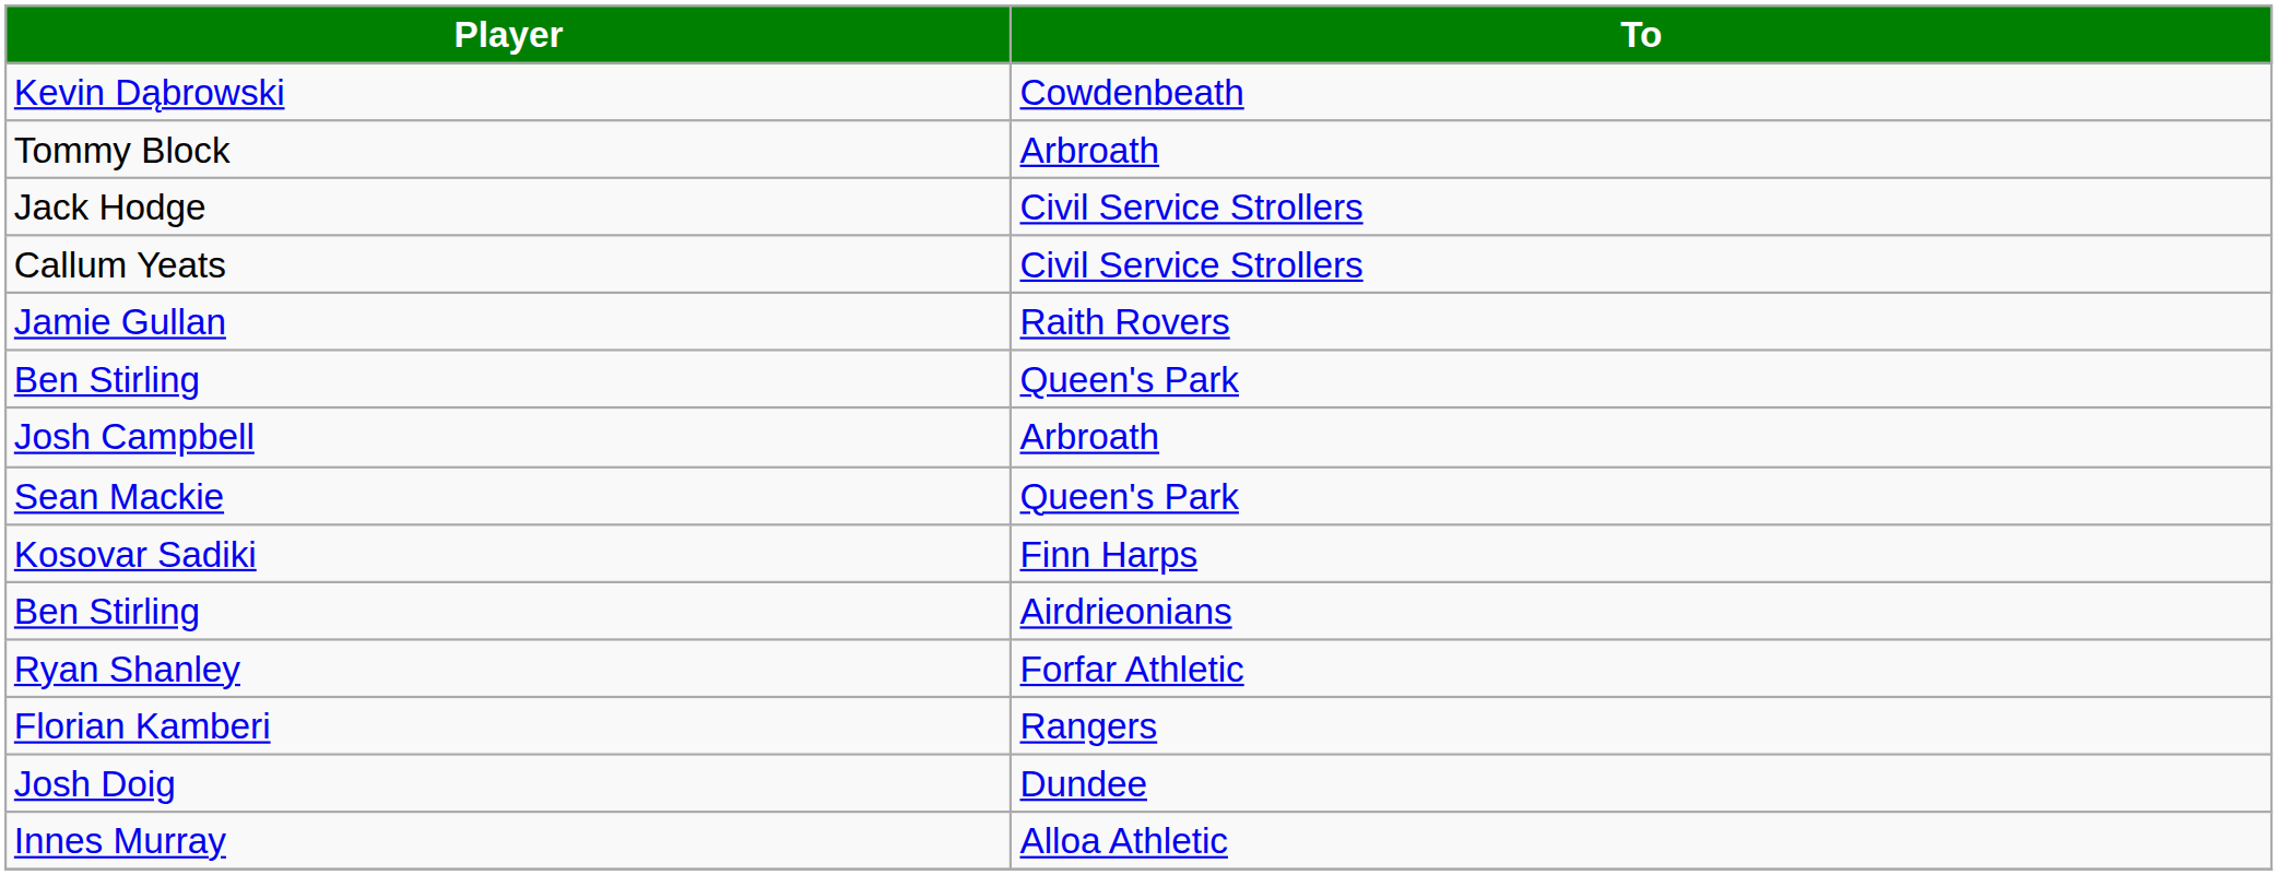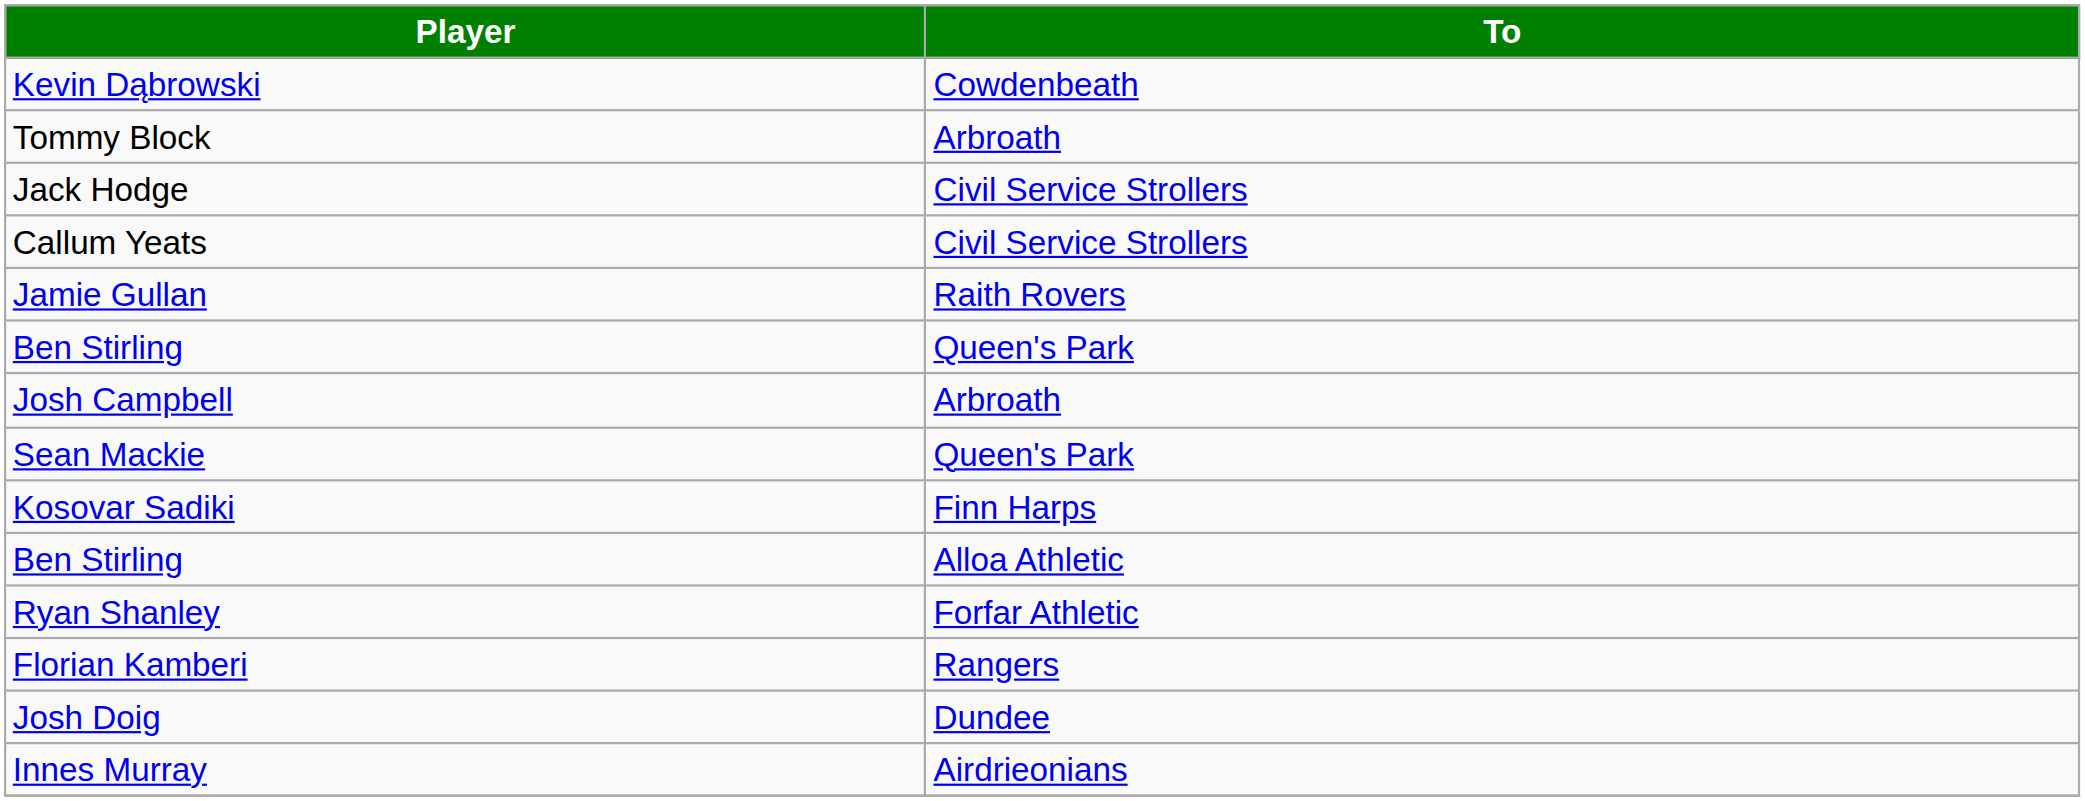row 11 | To: Airdrieonians -> Alloa Athletic
row 15 | To: Alloa Athletic -> Airdrieonians
